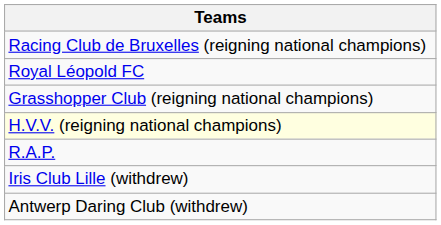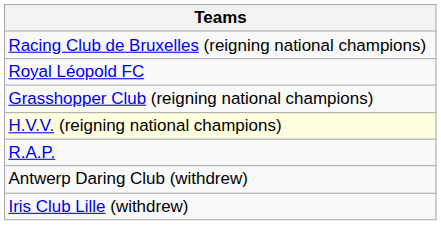row 7 | column 1: Iris Club Lille (withdrew) -> Antwerp Daring Club (withdrew)
row 8 | column 1: Antwerp Daring Club (withdrew) -> Iris Club Lille (withdrew)
